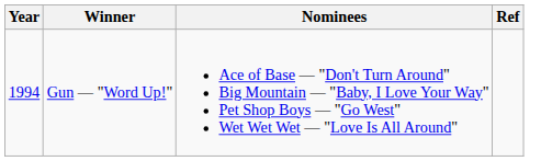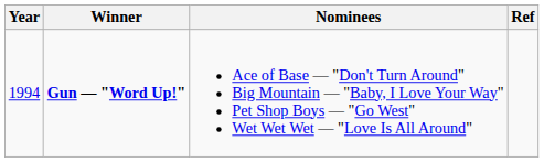row 2 | Winner: normal -> bold
